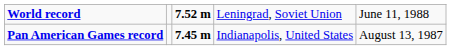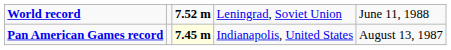Pan American Games record | column 3: no background -> lightyellow background
